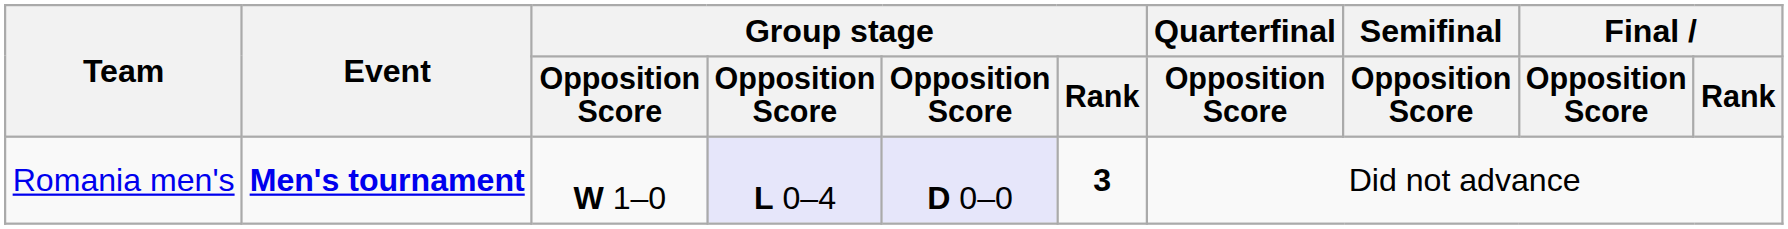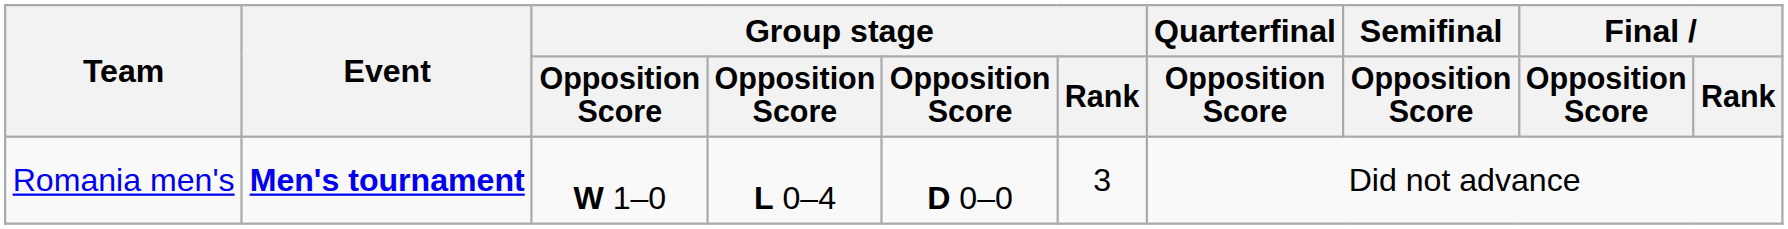Romania men's | column 4: lavender background -> no background
Romania men's | column 5: lavender background -> no background
Romania men's | Group stage / Rank: bold -> normal
